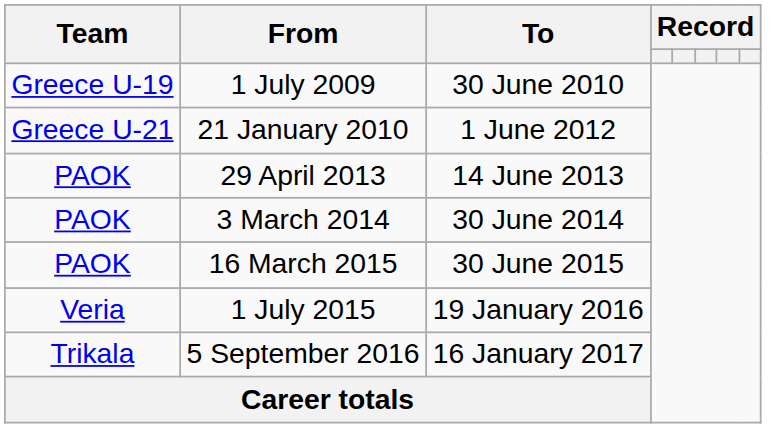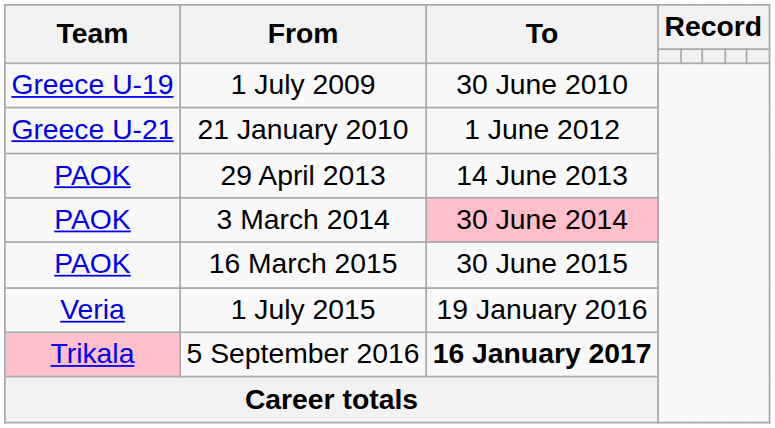3 March 2014 | To: no background -> pink background
5 September 2016 | Team: no background -> pink background
5 September 2016 | To: normal -> bold
